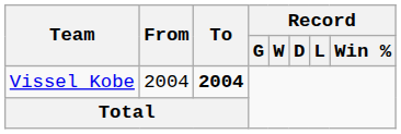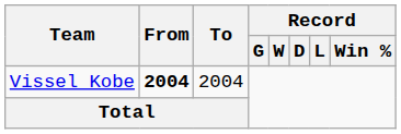Vissel Kobe | From: normal -> bold
Vissel Kobe | To: bold -> normal
